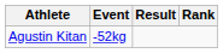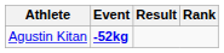Agustin Kitan | Event: normal -> bold
